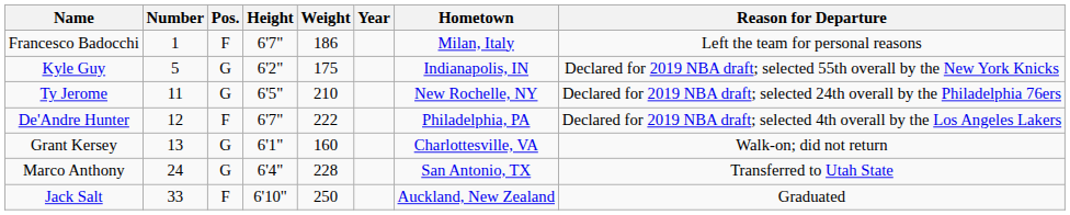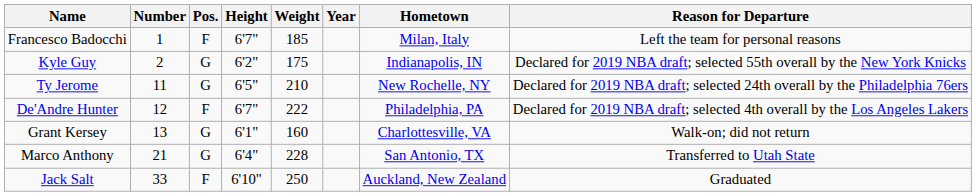Francesco Badocchi | Weight: 186 -> 185
Kyle Guy | Number: 5 -> 2
Marco Anthony | Number: 24 -> 21
